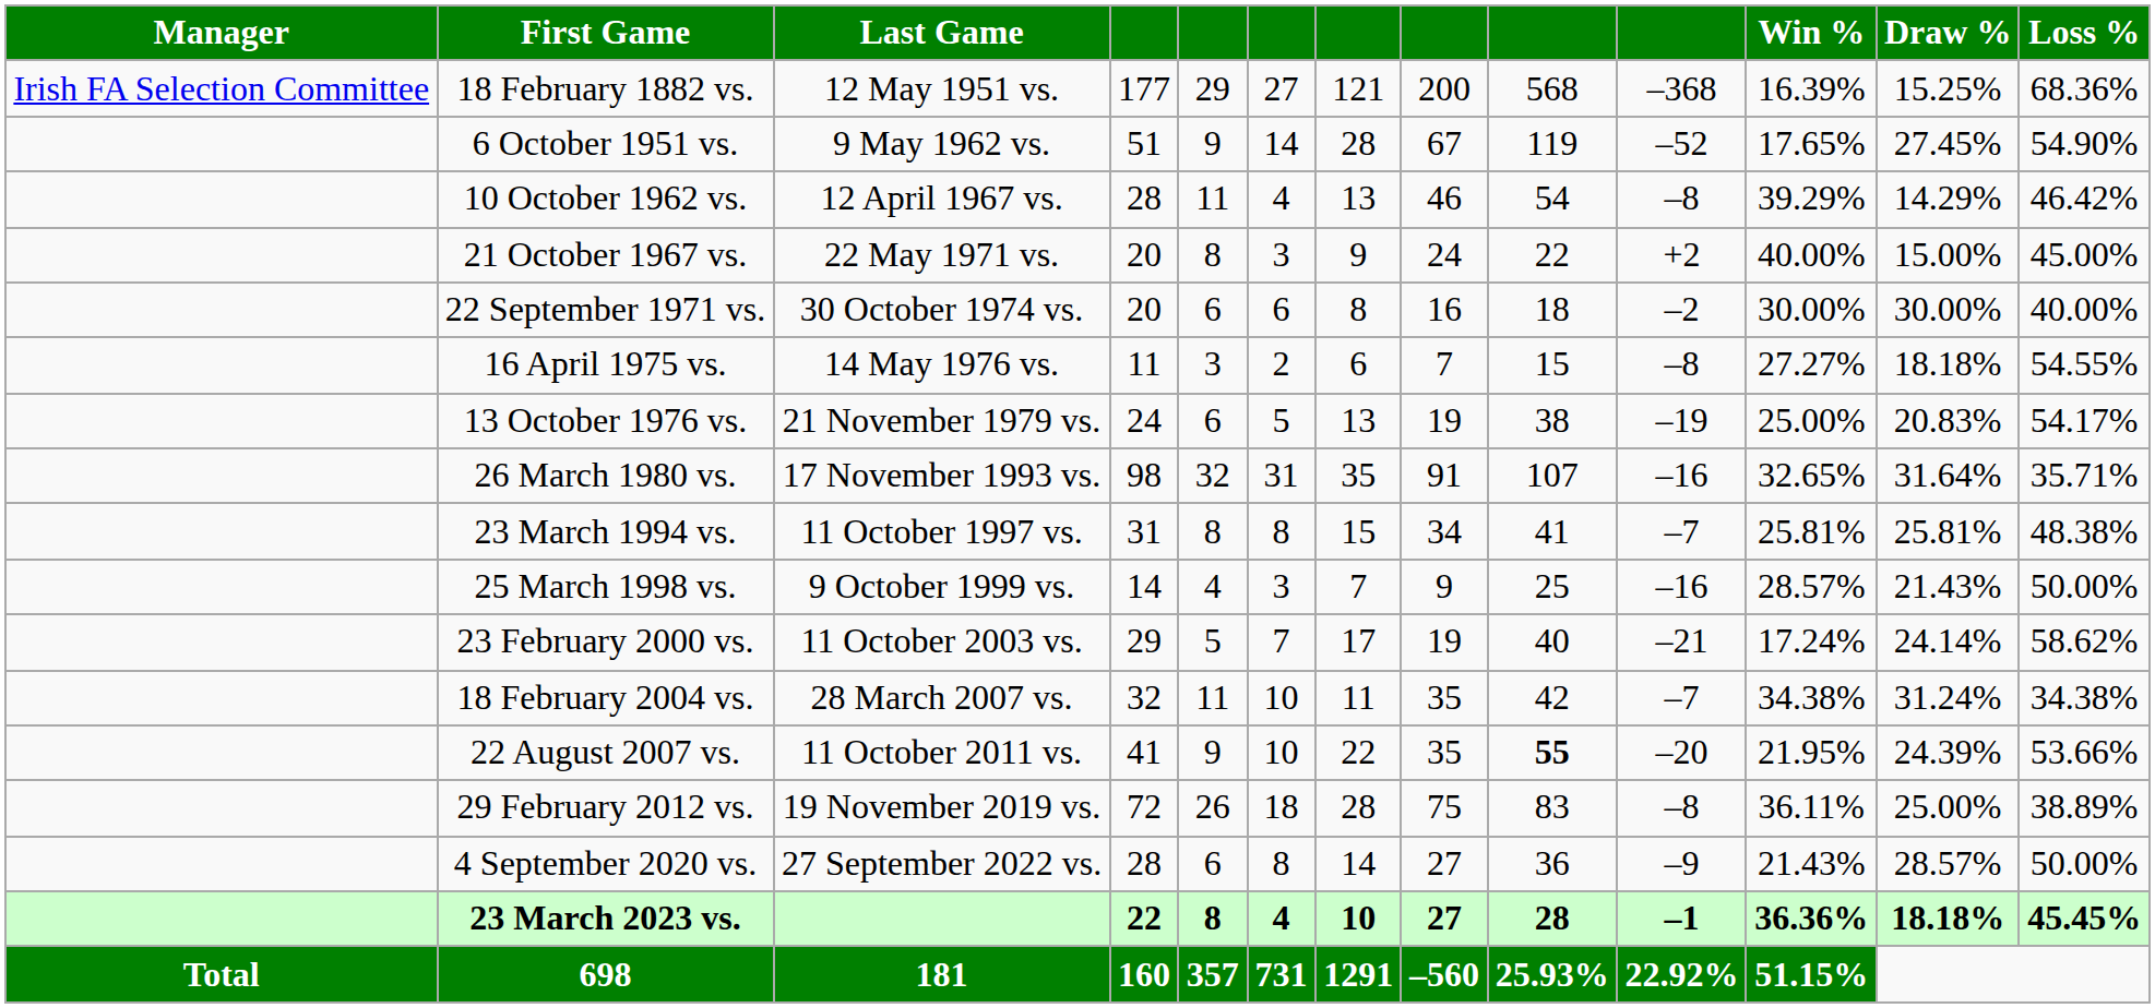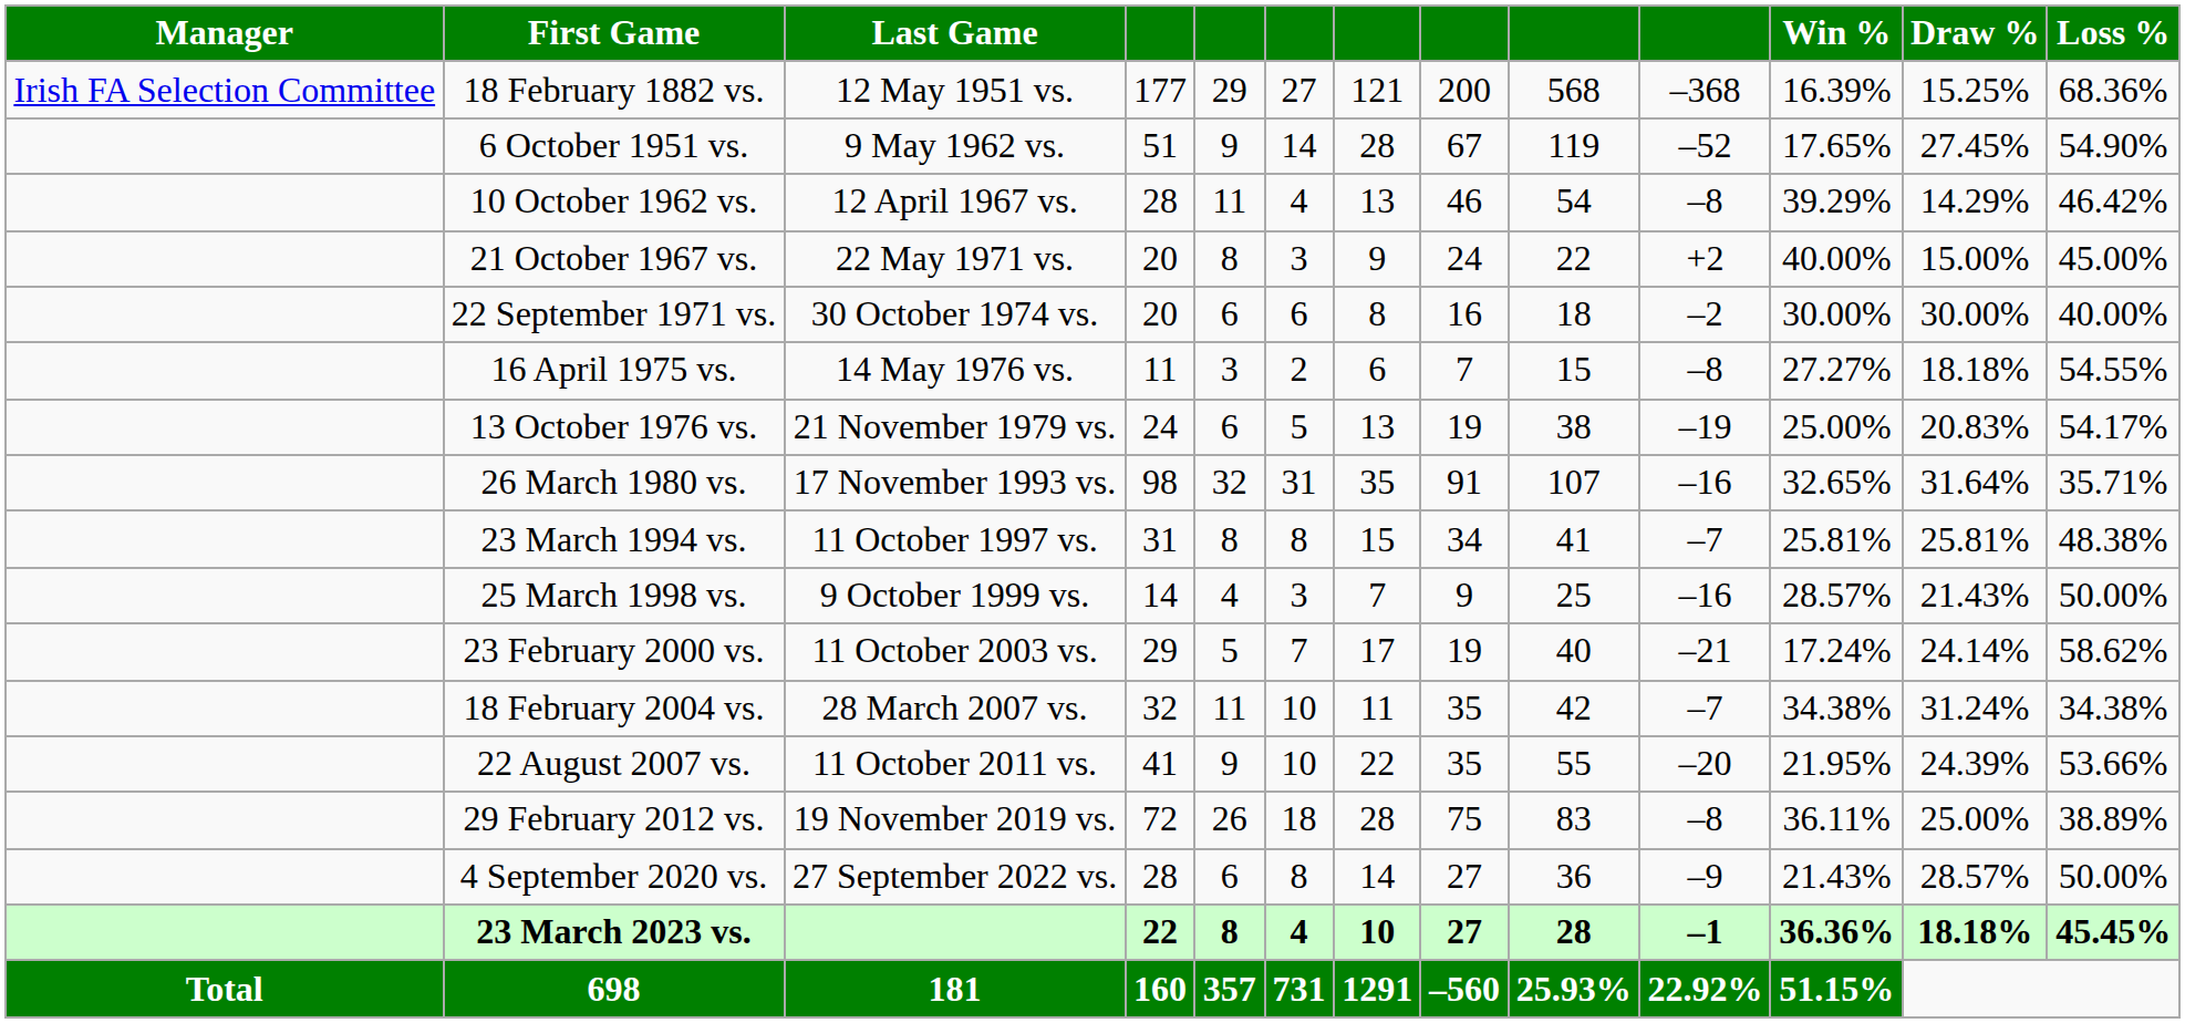22 August 2007 vs. | column 9: bold -> normal
